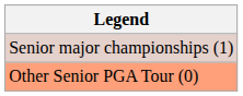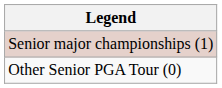row 3 | column 1: lightsalmon background -> no background
